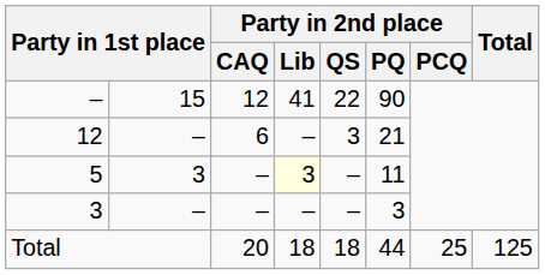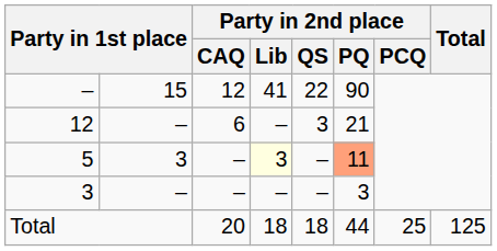5 | Party in 2nd place / PQ: no background -> lightsalmon background
